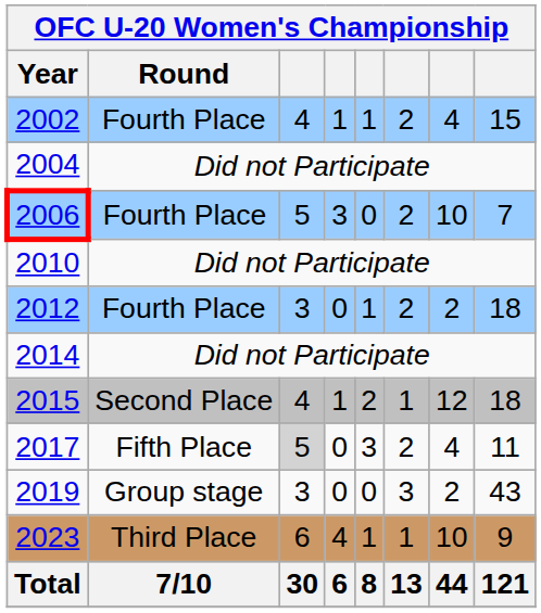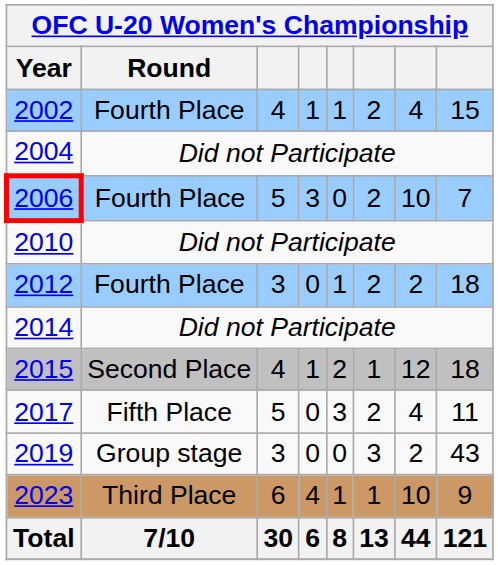2017 | column 3: lightgrey background -> no background
